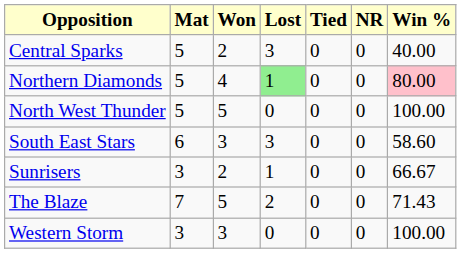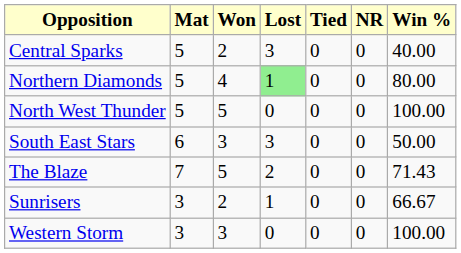Northern Diamonds | Win %: pink background -> no background
South East Stars | Win %: 58.60 -> 50.00
rows swapped: Sunrisers <-> The Blaze
